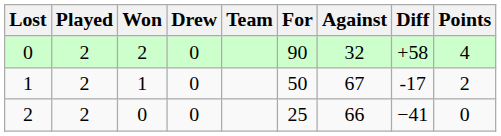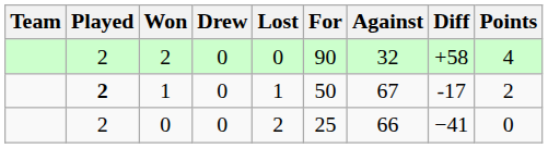columns swapped: Team <-> Lost
row 3 | Played: normal -> bold
